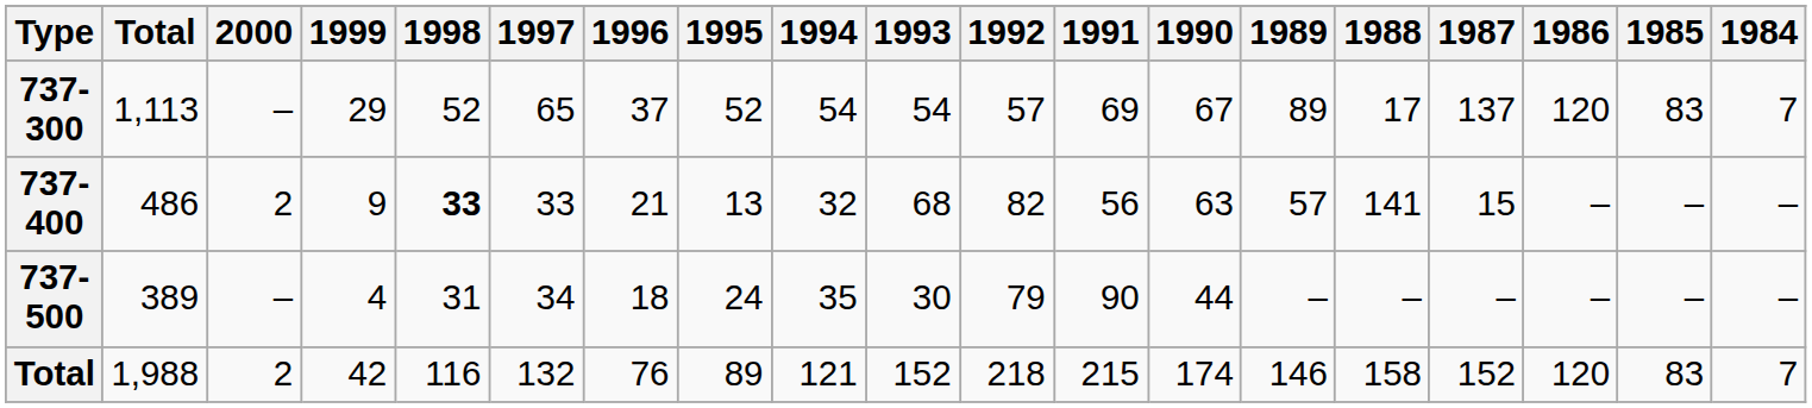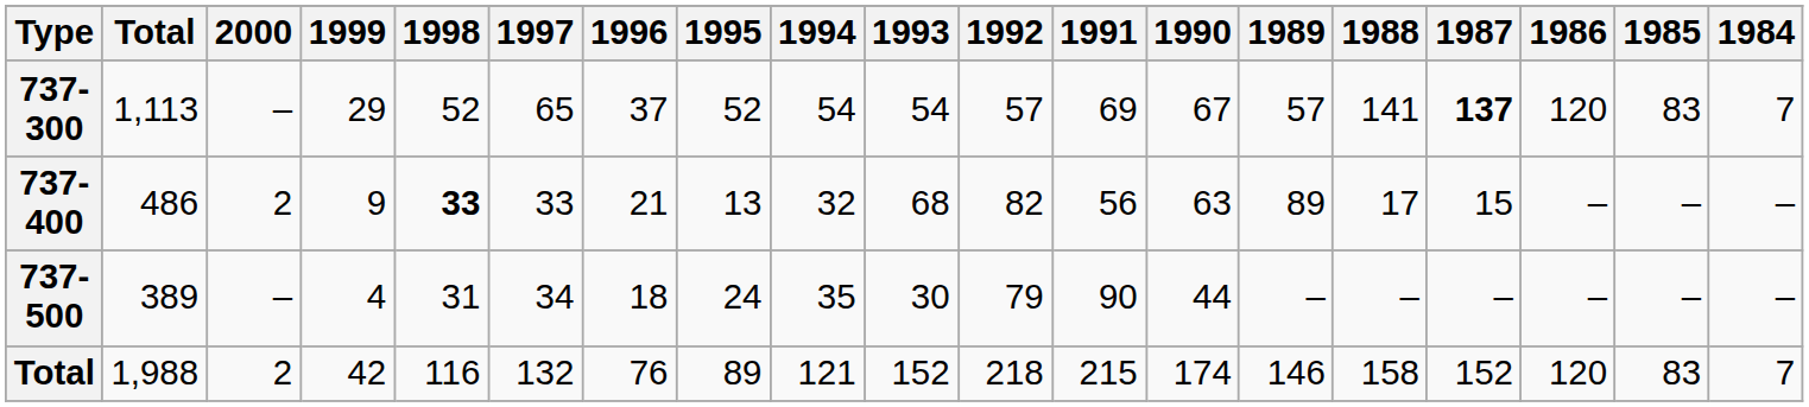737-300 | 1989: 89 -> 57
737-300 | 1988: 17 -> 141
737-300 | 1987: normal -> bold
737-400 | 1989: 57 -> 89
737-400 | 1988: 141 -> 17
